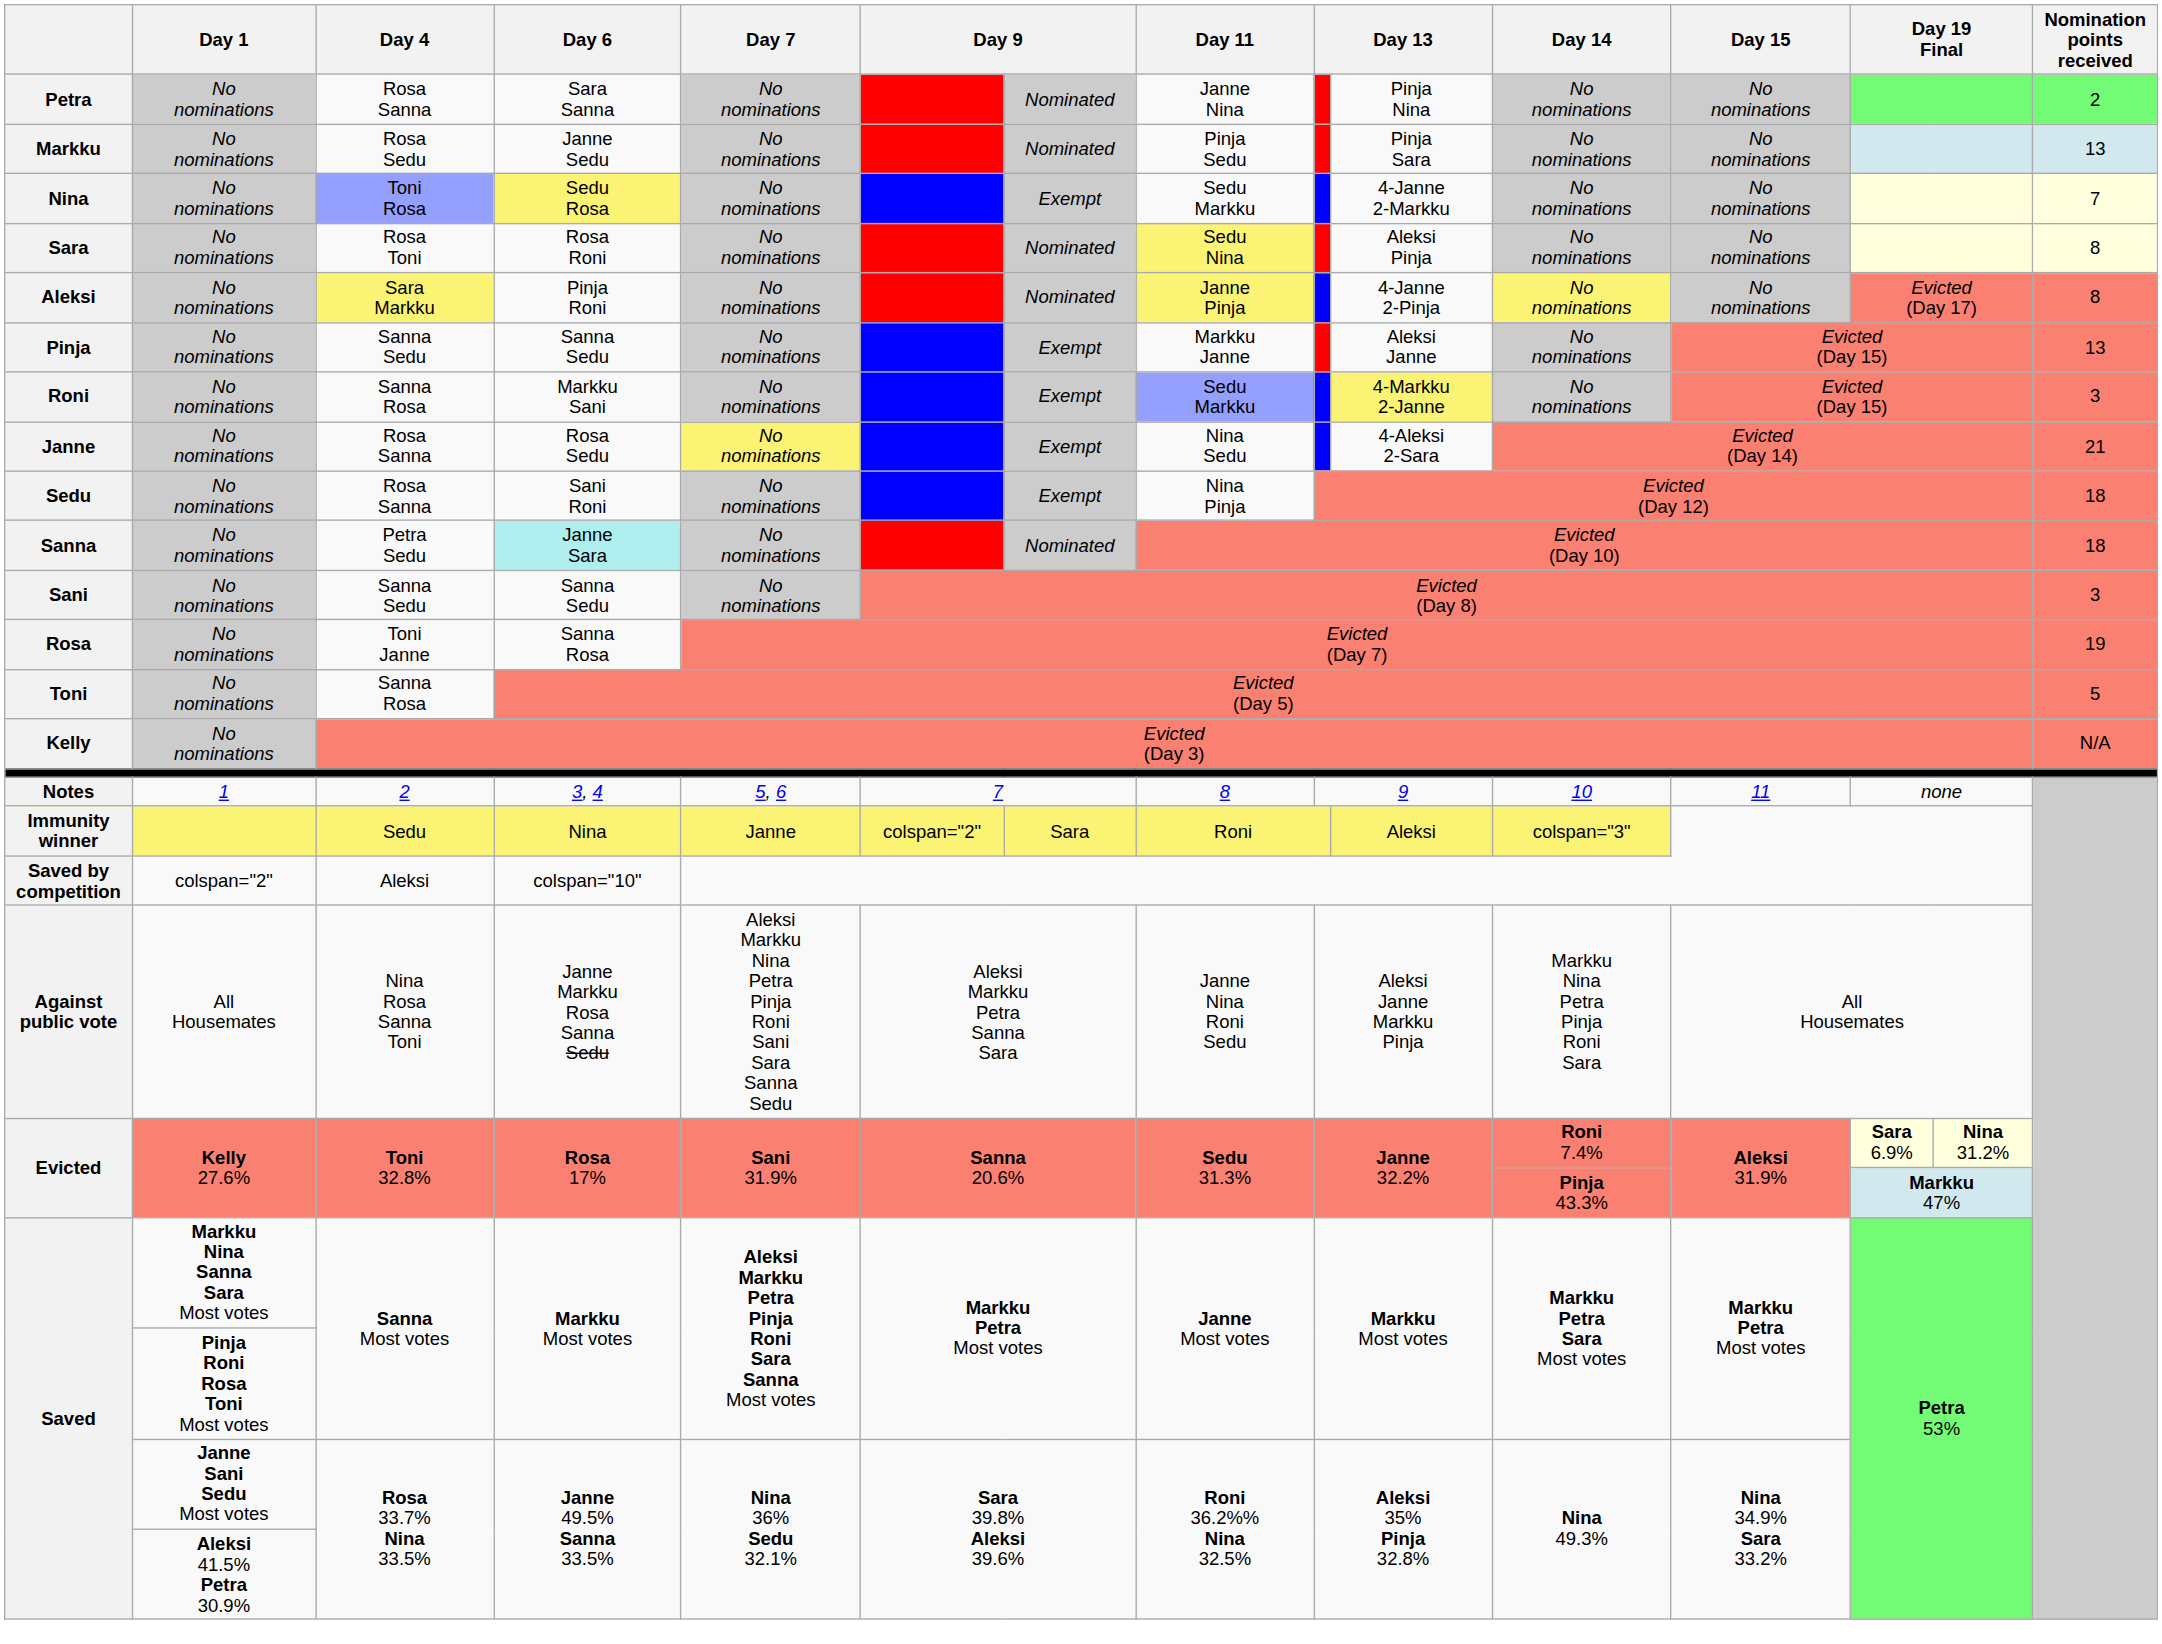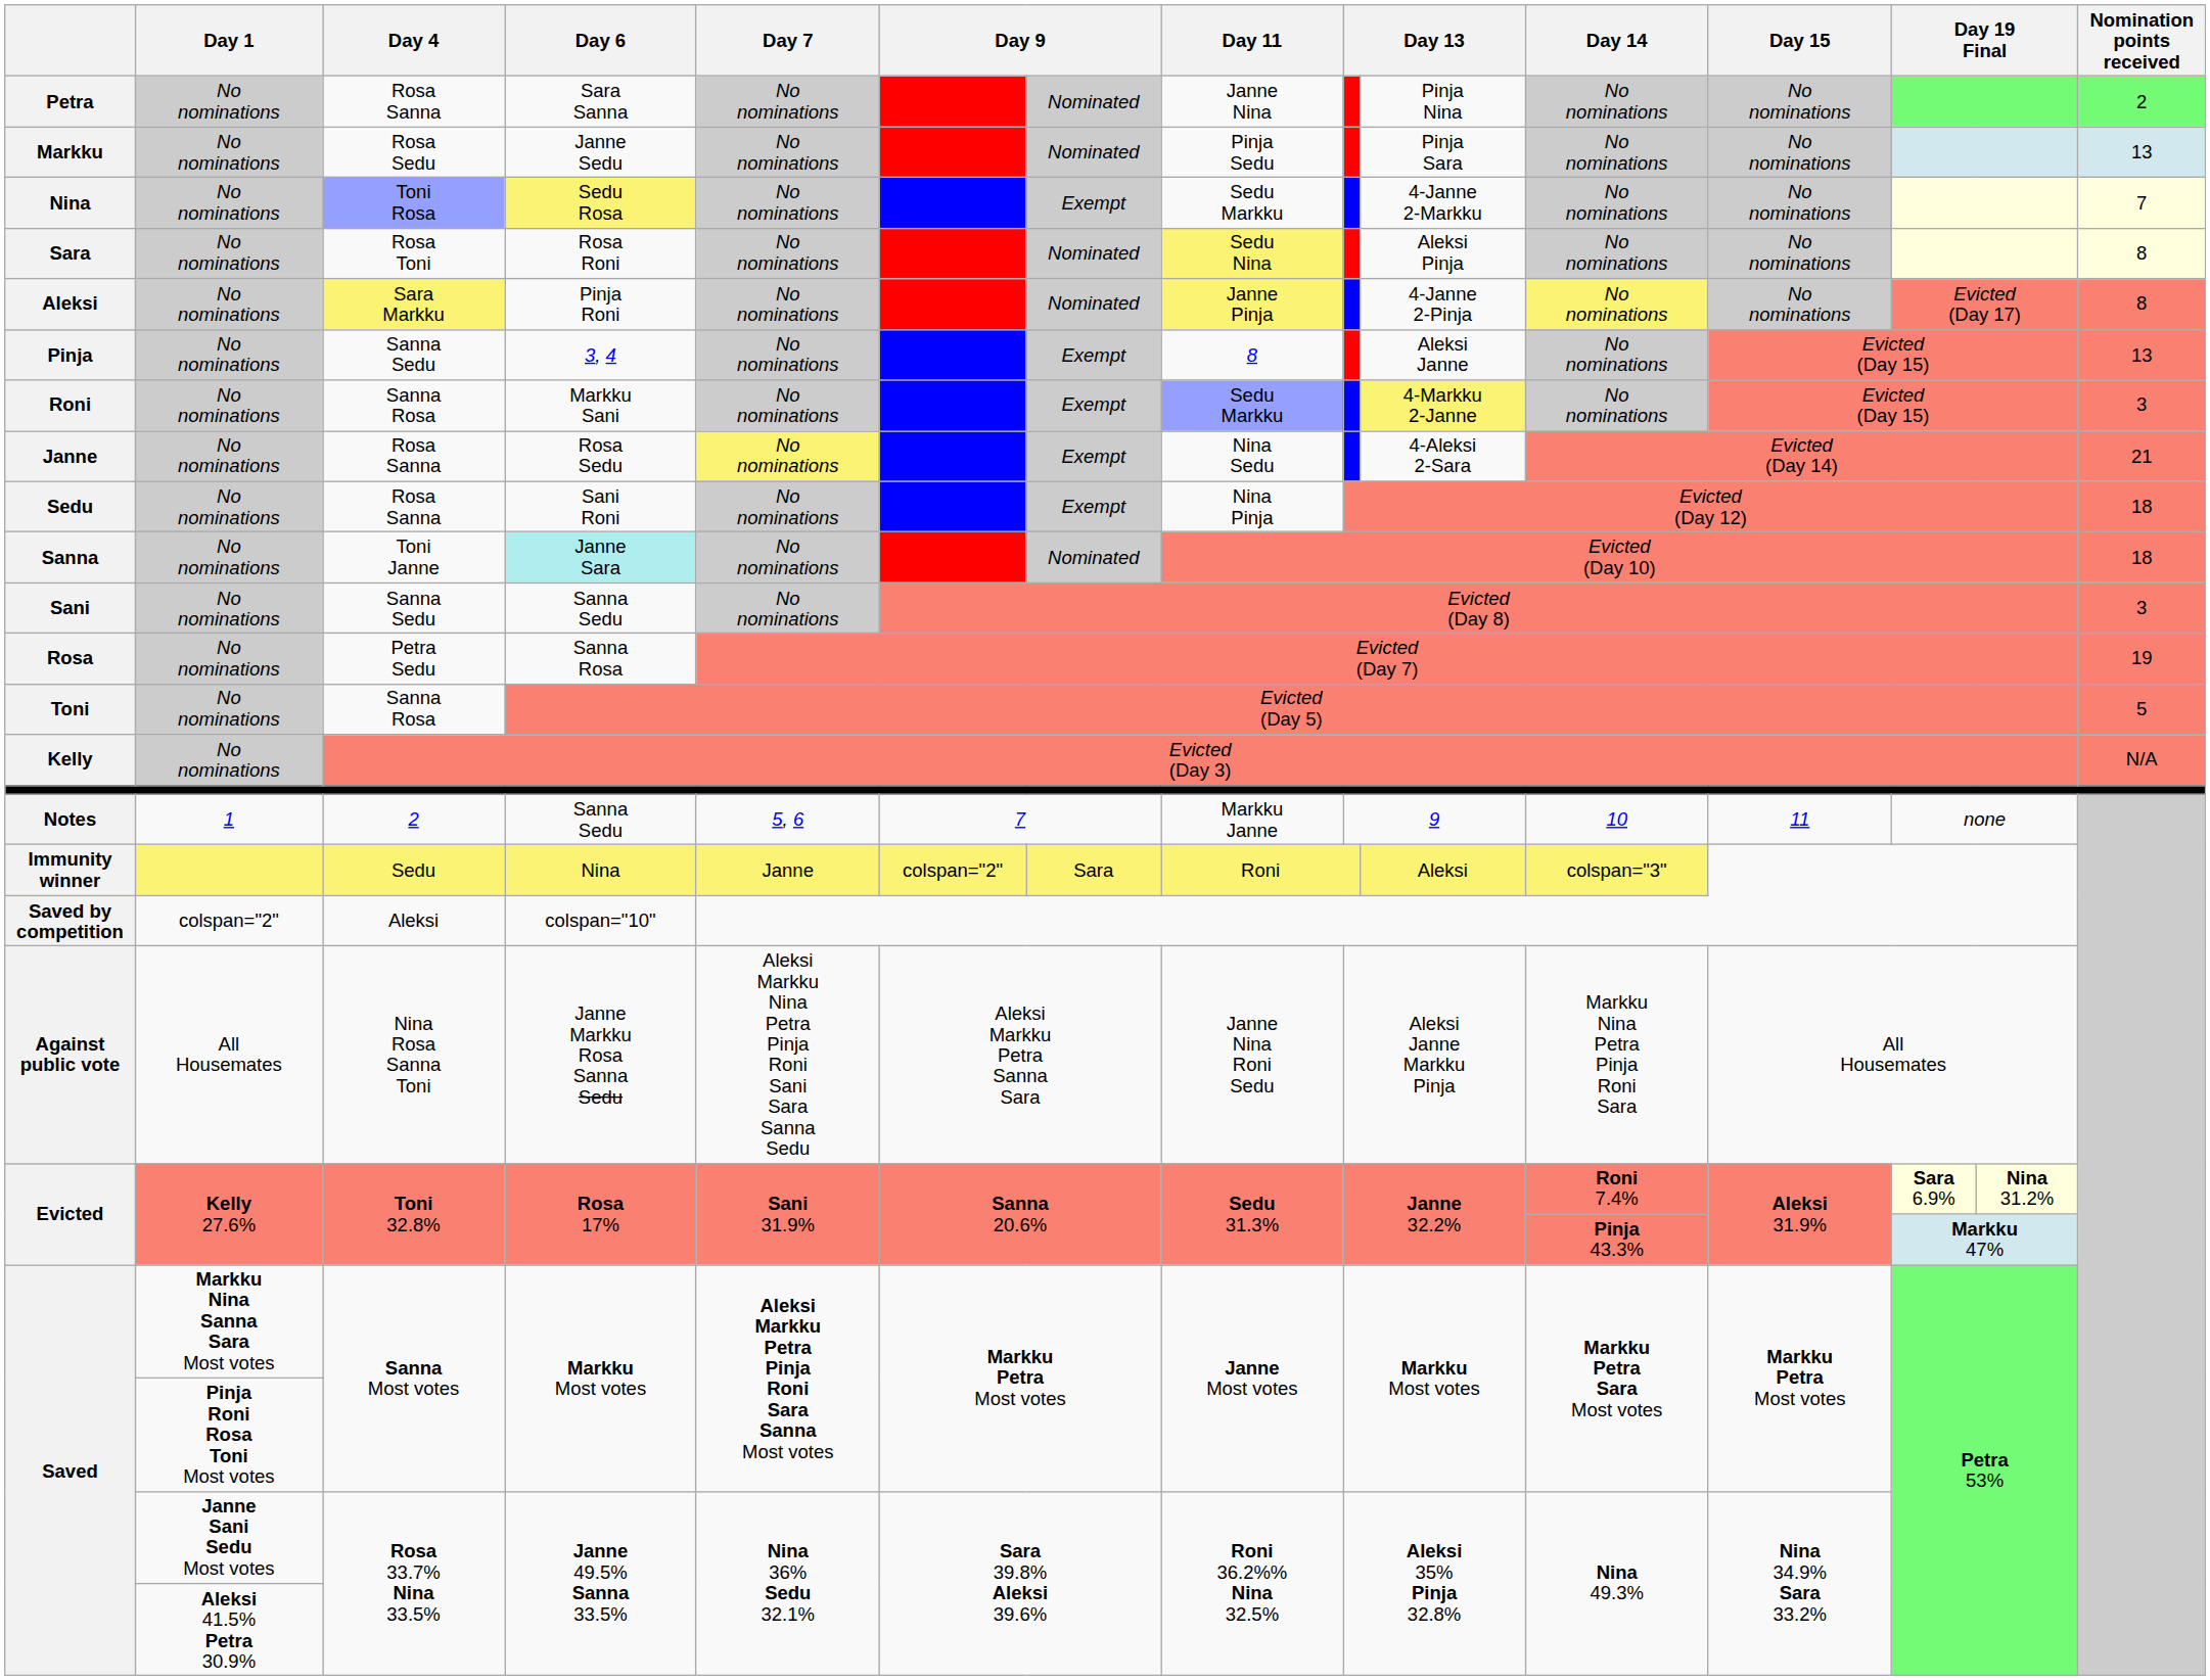Pinja | Day 6: Sanna Sedu -> 3, 4
Pinja | Day 11: Markku Janne -> 8
Sanna | Day 4: Petra Sedu -> Toni Janne
Rosa | Day 4: Toni Janne -> Petra Sedu
Notes | Day 6: 3, 4 -> Sanna Sedu
Notes | Day 11: 8 -> Markku Janne
